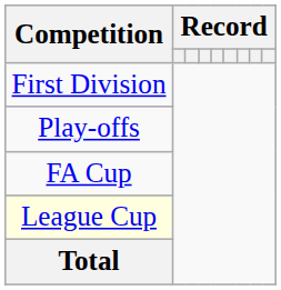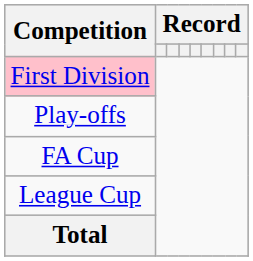First Division | Competition: no background -> pink background
League Cup | Competition: lightyellow background -> no background
